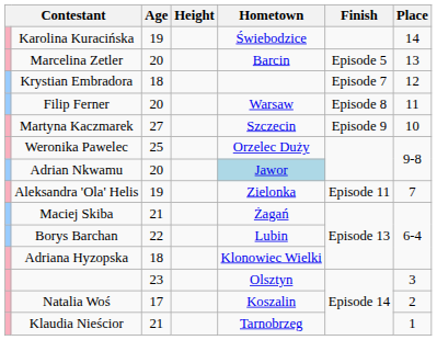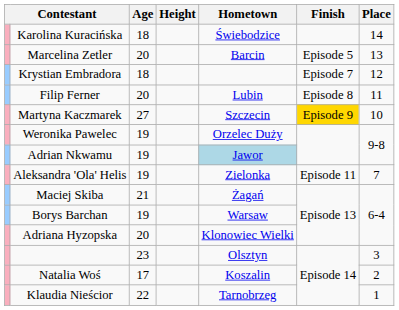Karolina Kuracińska | Age: 19 -> 18
Filip Ferner | Hometown: Warsaw -> Lubin
Martyna Kaczmarek | Finish: no background -> gold background
Weronika Pawelec | Age: 25 -> 19
Adrian Nkwamu | Age: 20 -> 19
Borys Barchan | Age: 22 -> 19
Borys Barchan | Hometown: Lubin -> Warsaw
Adriana Hyzopska | Age: 18 -> 20
Klaudia Nieścior | Age: 21 -> 22
